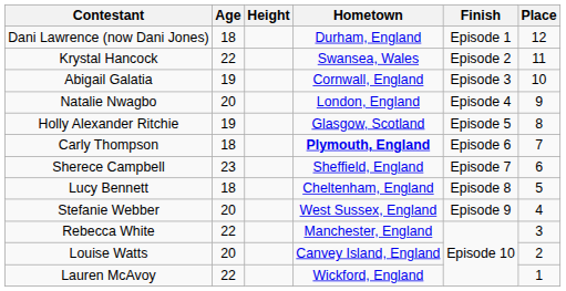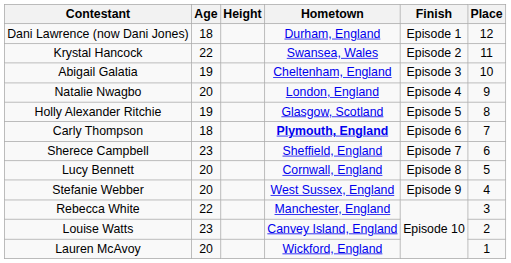Abigail Galatia | Hometown: Cornwall, England -> Cheltenham, England
Lucy Bennett | Age: 18 -> 20
Lucy Bennett | Hometown: Cheltenham, England -> Cornwall, England
Louise Watts | Age: 20 -> 23
Lauren McAvoy | Age: 22 -> 20
